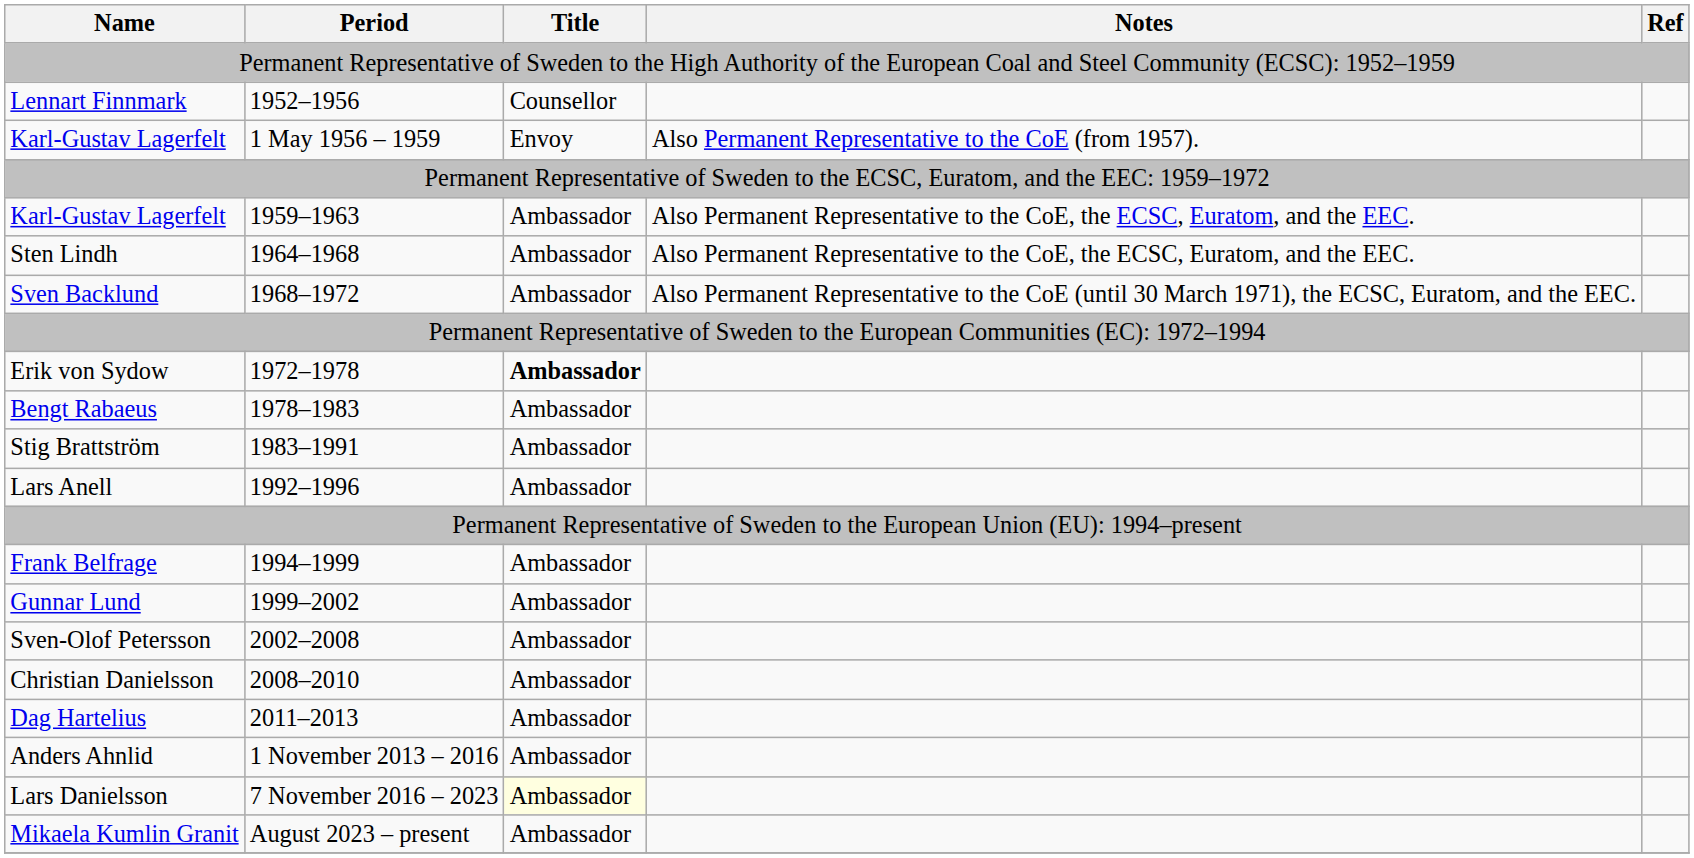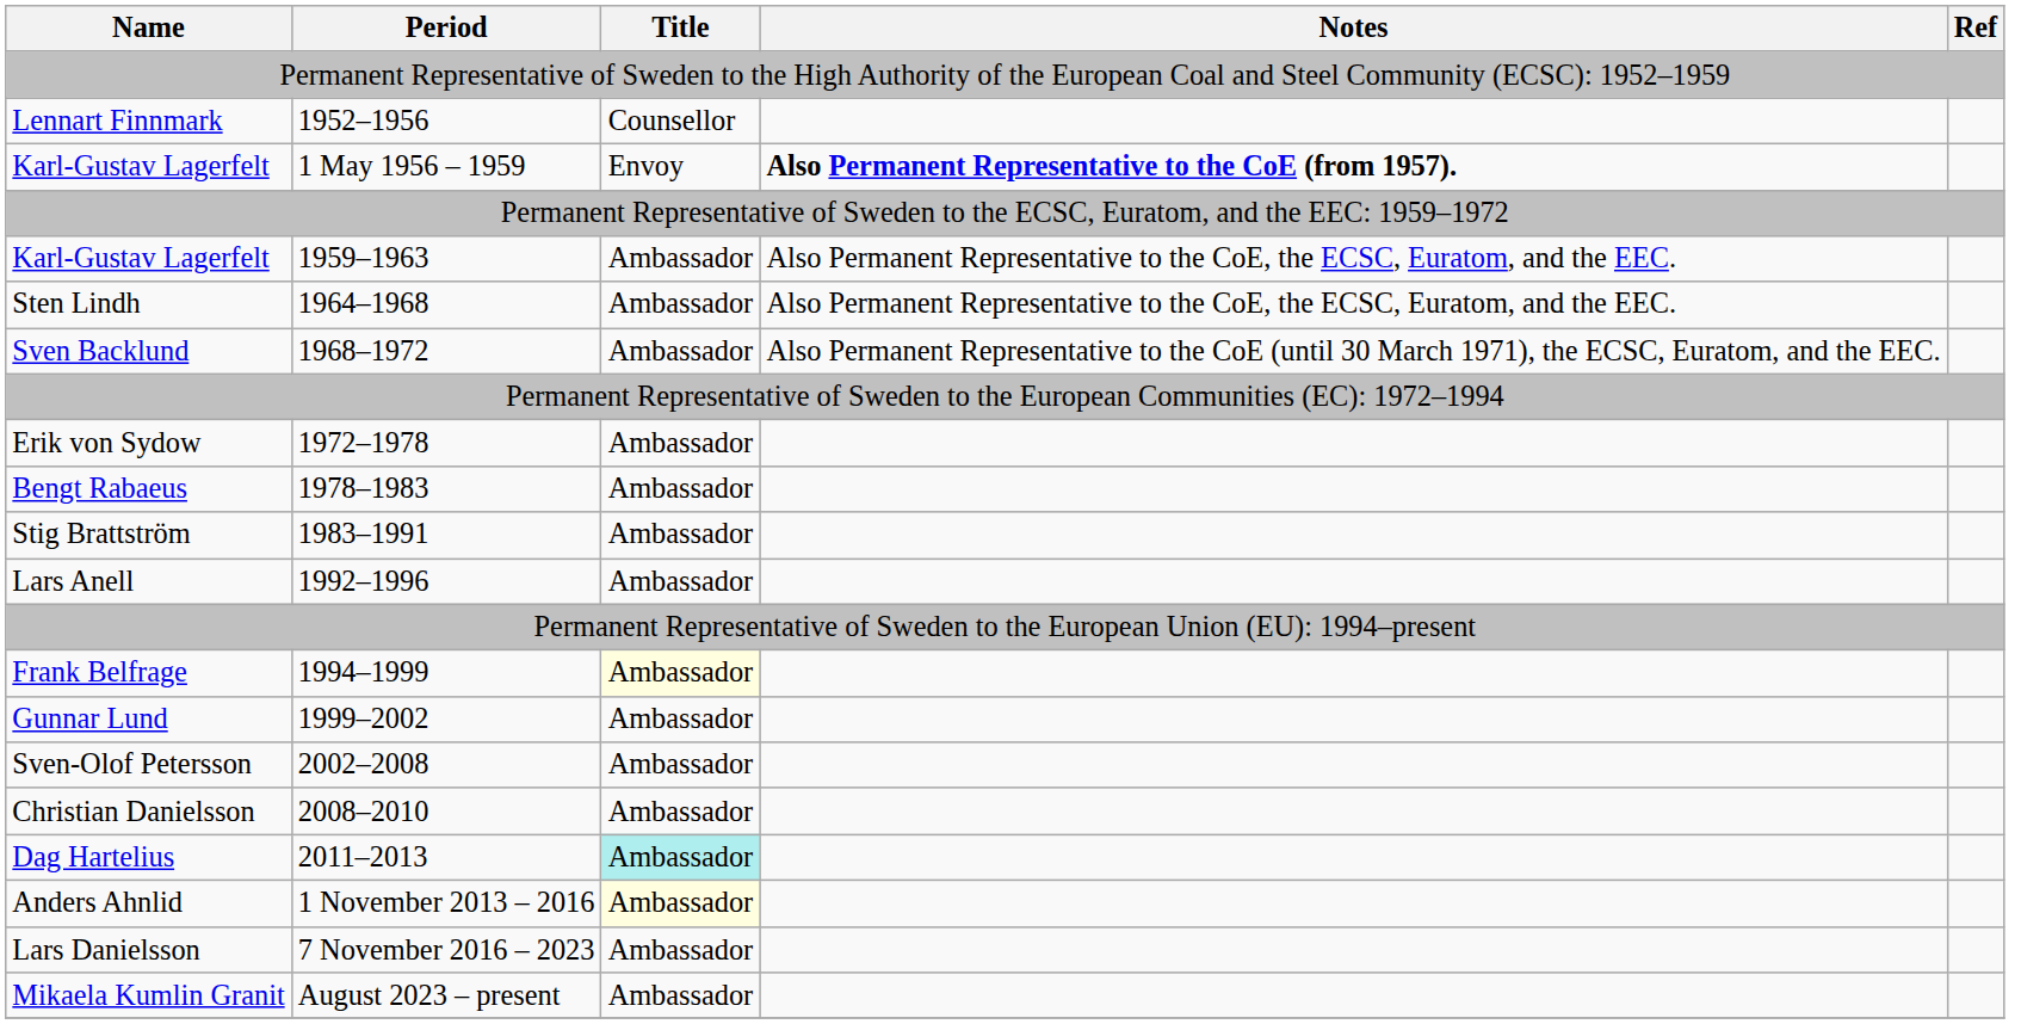Karl-Gustav Lagerfelt / 1 May 1956 – 1959 | Notes: normal -> bold
Erik von Sydow | Title: bold -> normal
Frank Belfrage | Title: no background -> lightyellow background
Dag Hartelius | Title: no background -> paleturquoise background
Anders Ahnlid | Title: no background -> lightyellow background
Lars Danielsson | Title: lightyellow background -> no background
